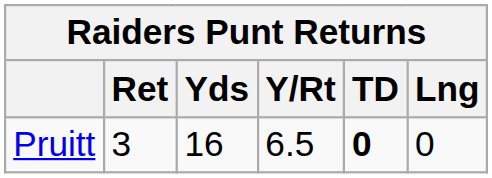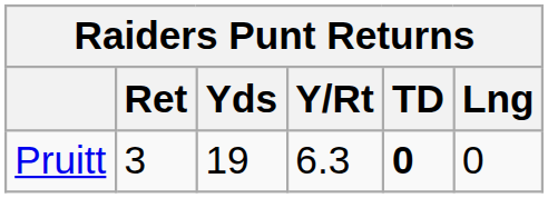Pruitt | Yds: 16 -> 19
Pruitt | Y/Rt: 6.5 -> 6.3
